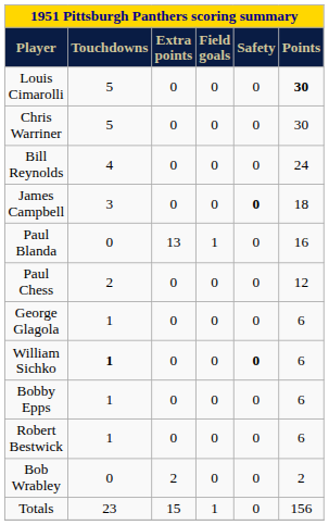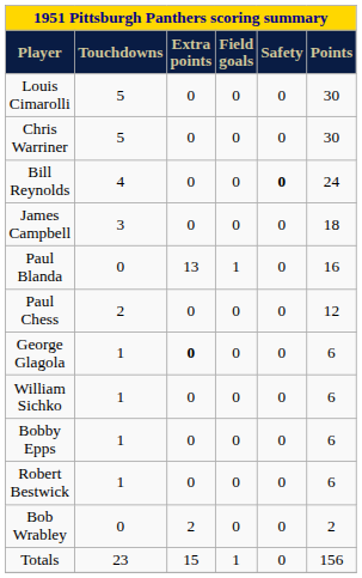Louis Cimarolli | Points: bold -> normal
Bill Reynolds | Safety: normal -> bold
James Campbell | Safety: bold -> normal
George Glagola | Extra points: normal -> bold
William Sichko | Touchdowns: bold -> normal
William Sichko | Safety: bold -> normal
